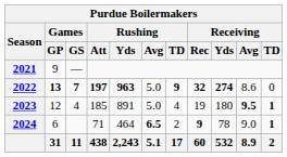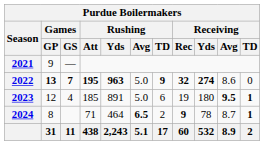2022 | Rushing / Att: 197 -> 195
2023 | Rushing / TD: 4 -> 6
2024 | Games / GP: 6 -> 8
2024 | Receiving / Avg: 9.0 -> 8.7
